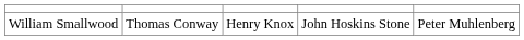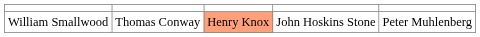William Smallwood | column 3: no background -> lightsalmon background
